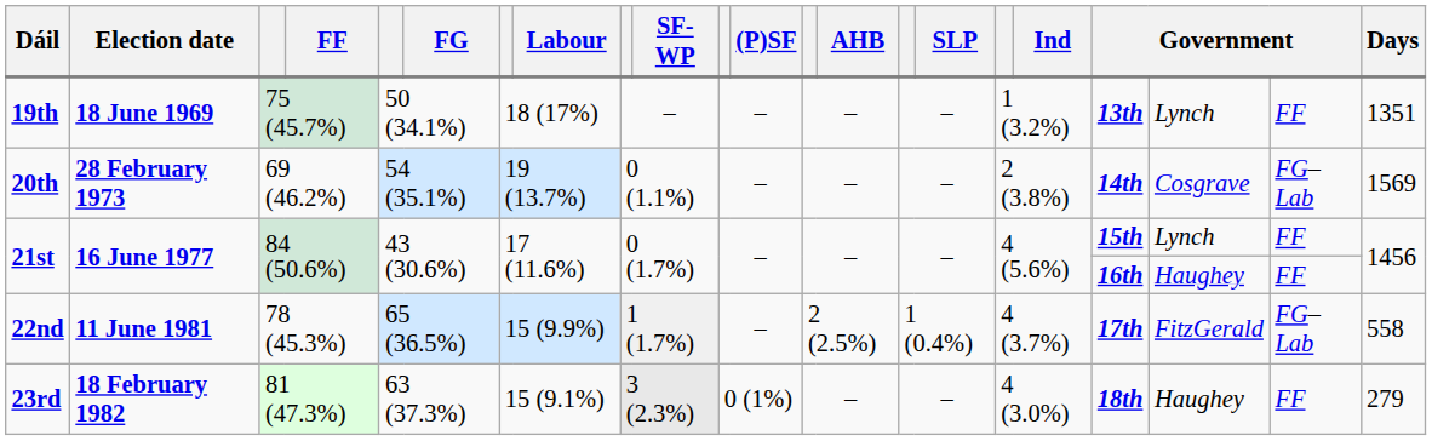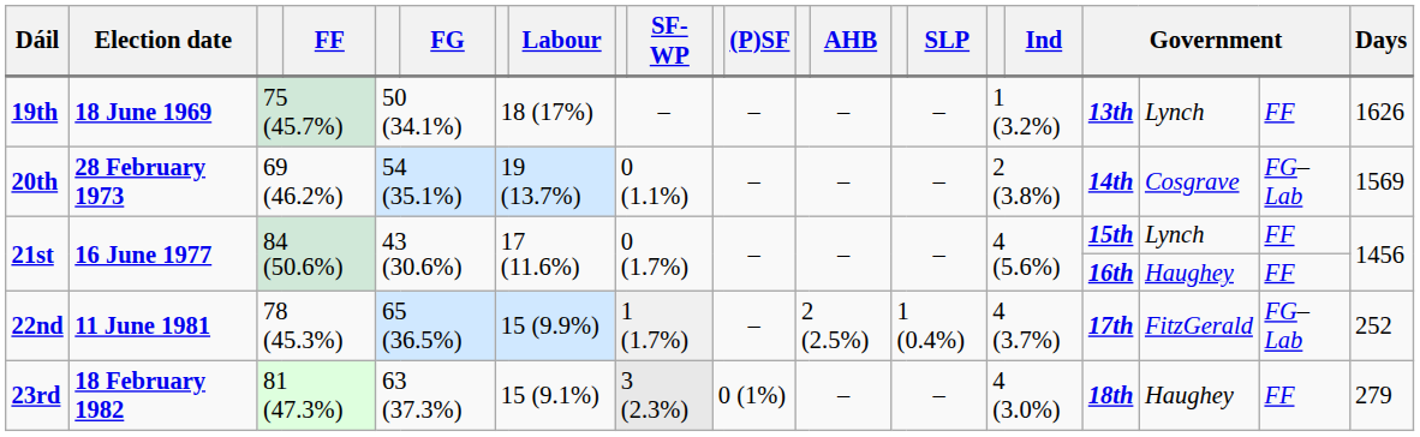19th | Days: 1351 -> 1626
22nd | Days: 558 -> 252
